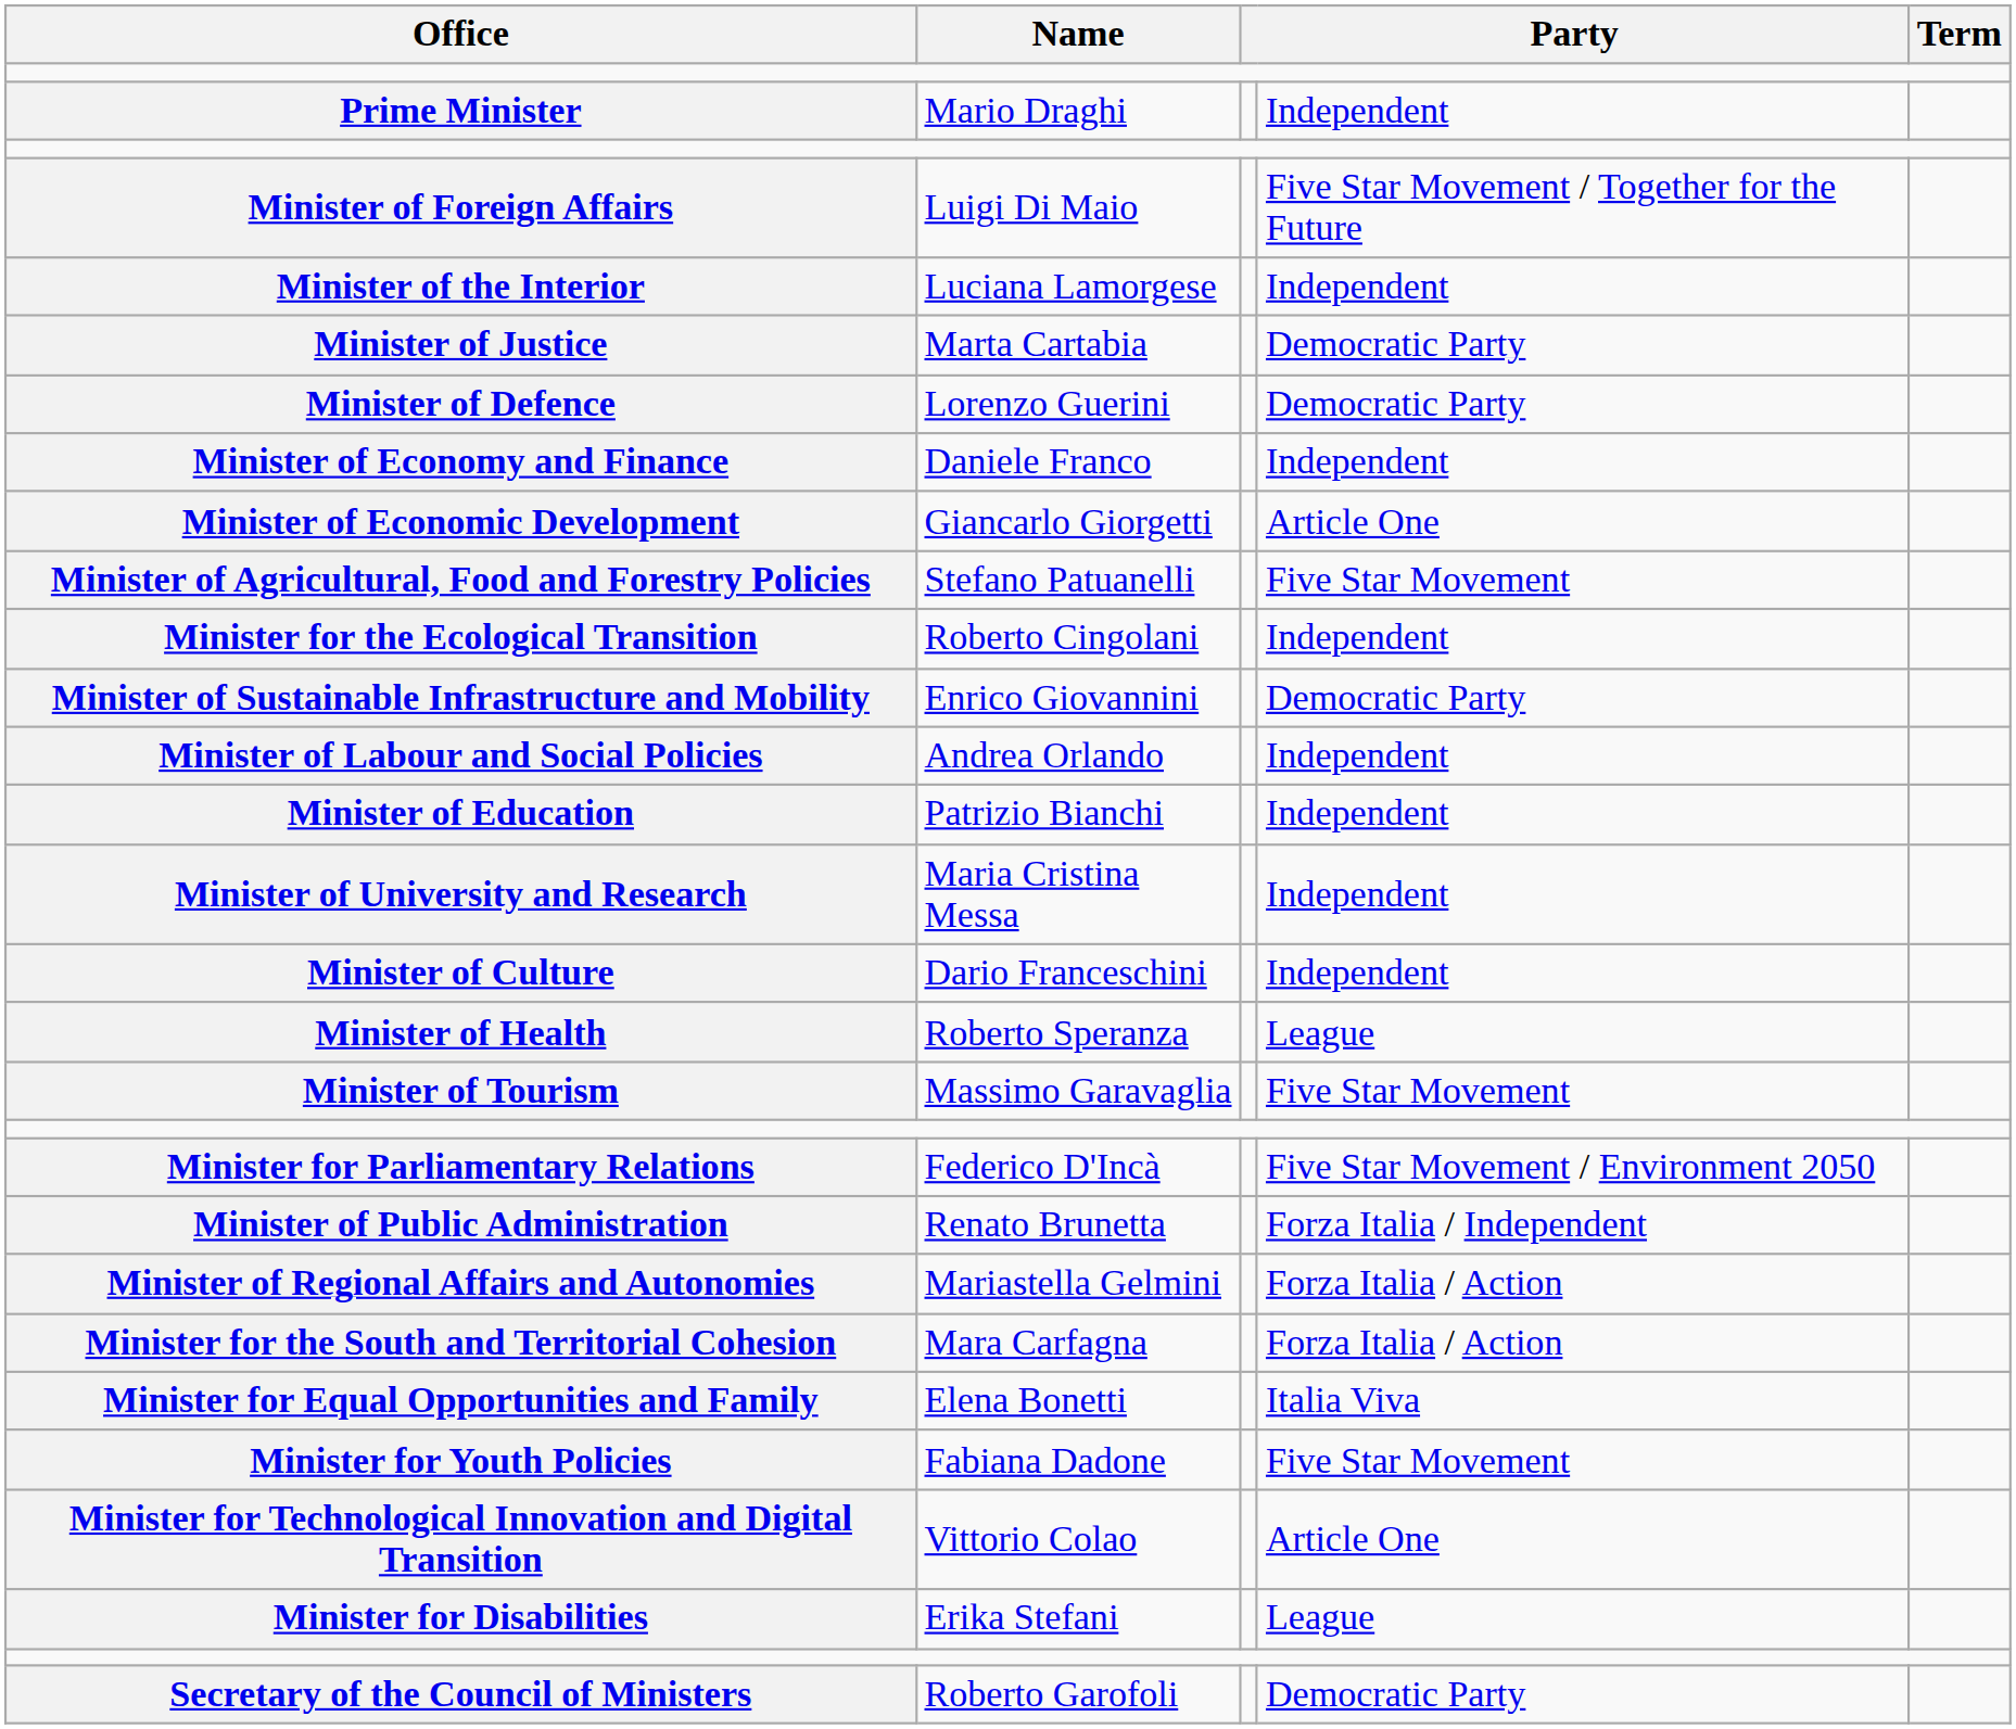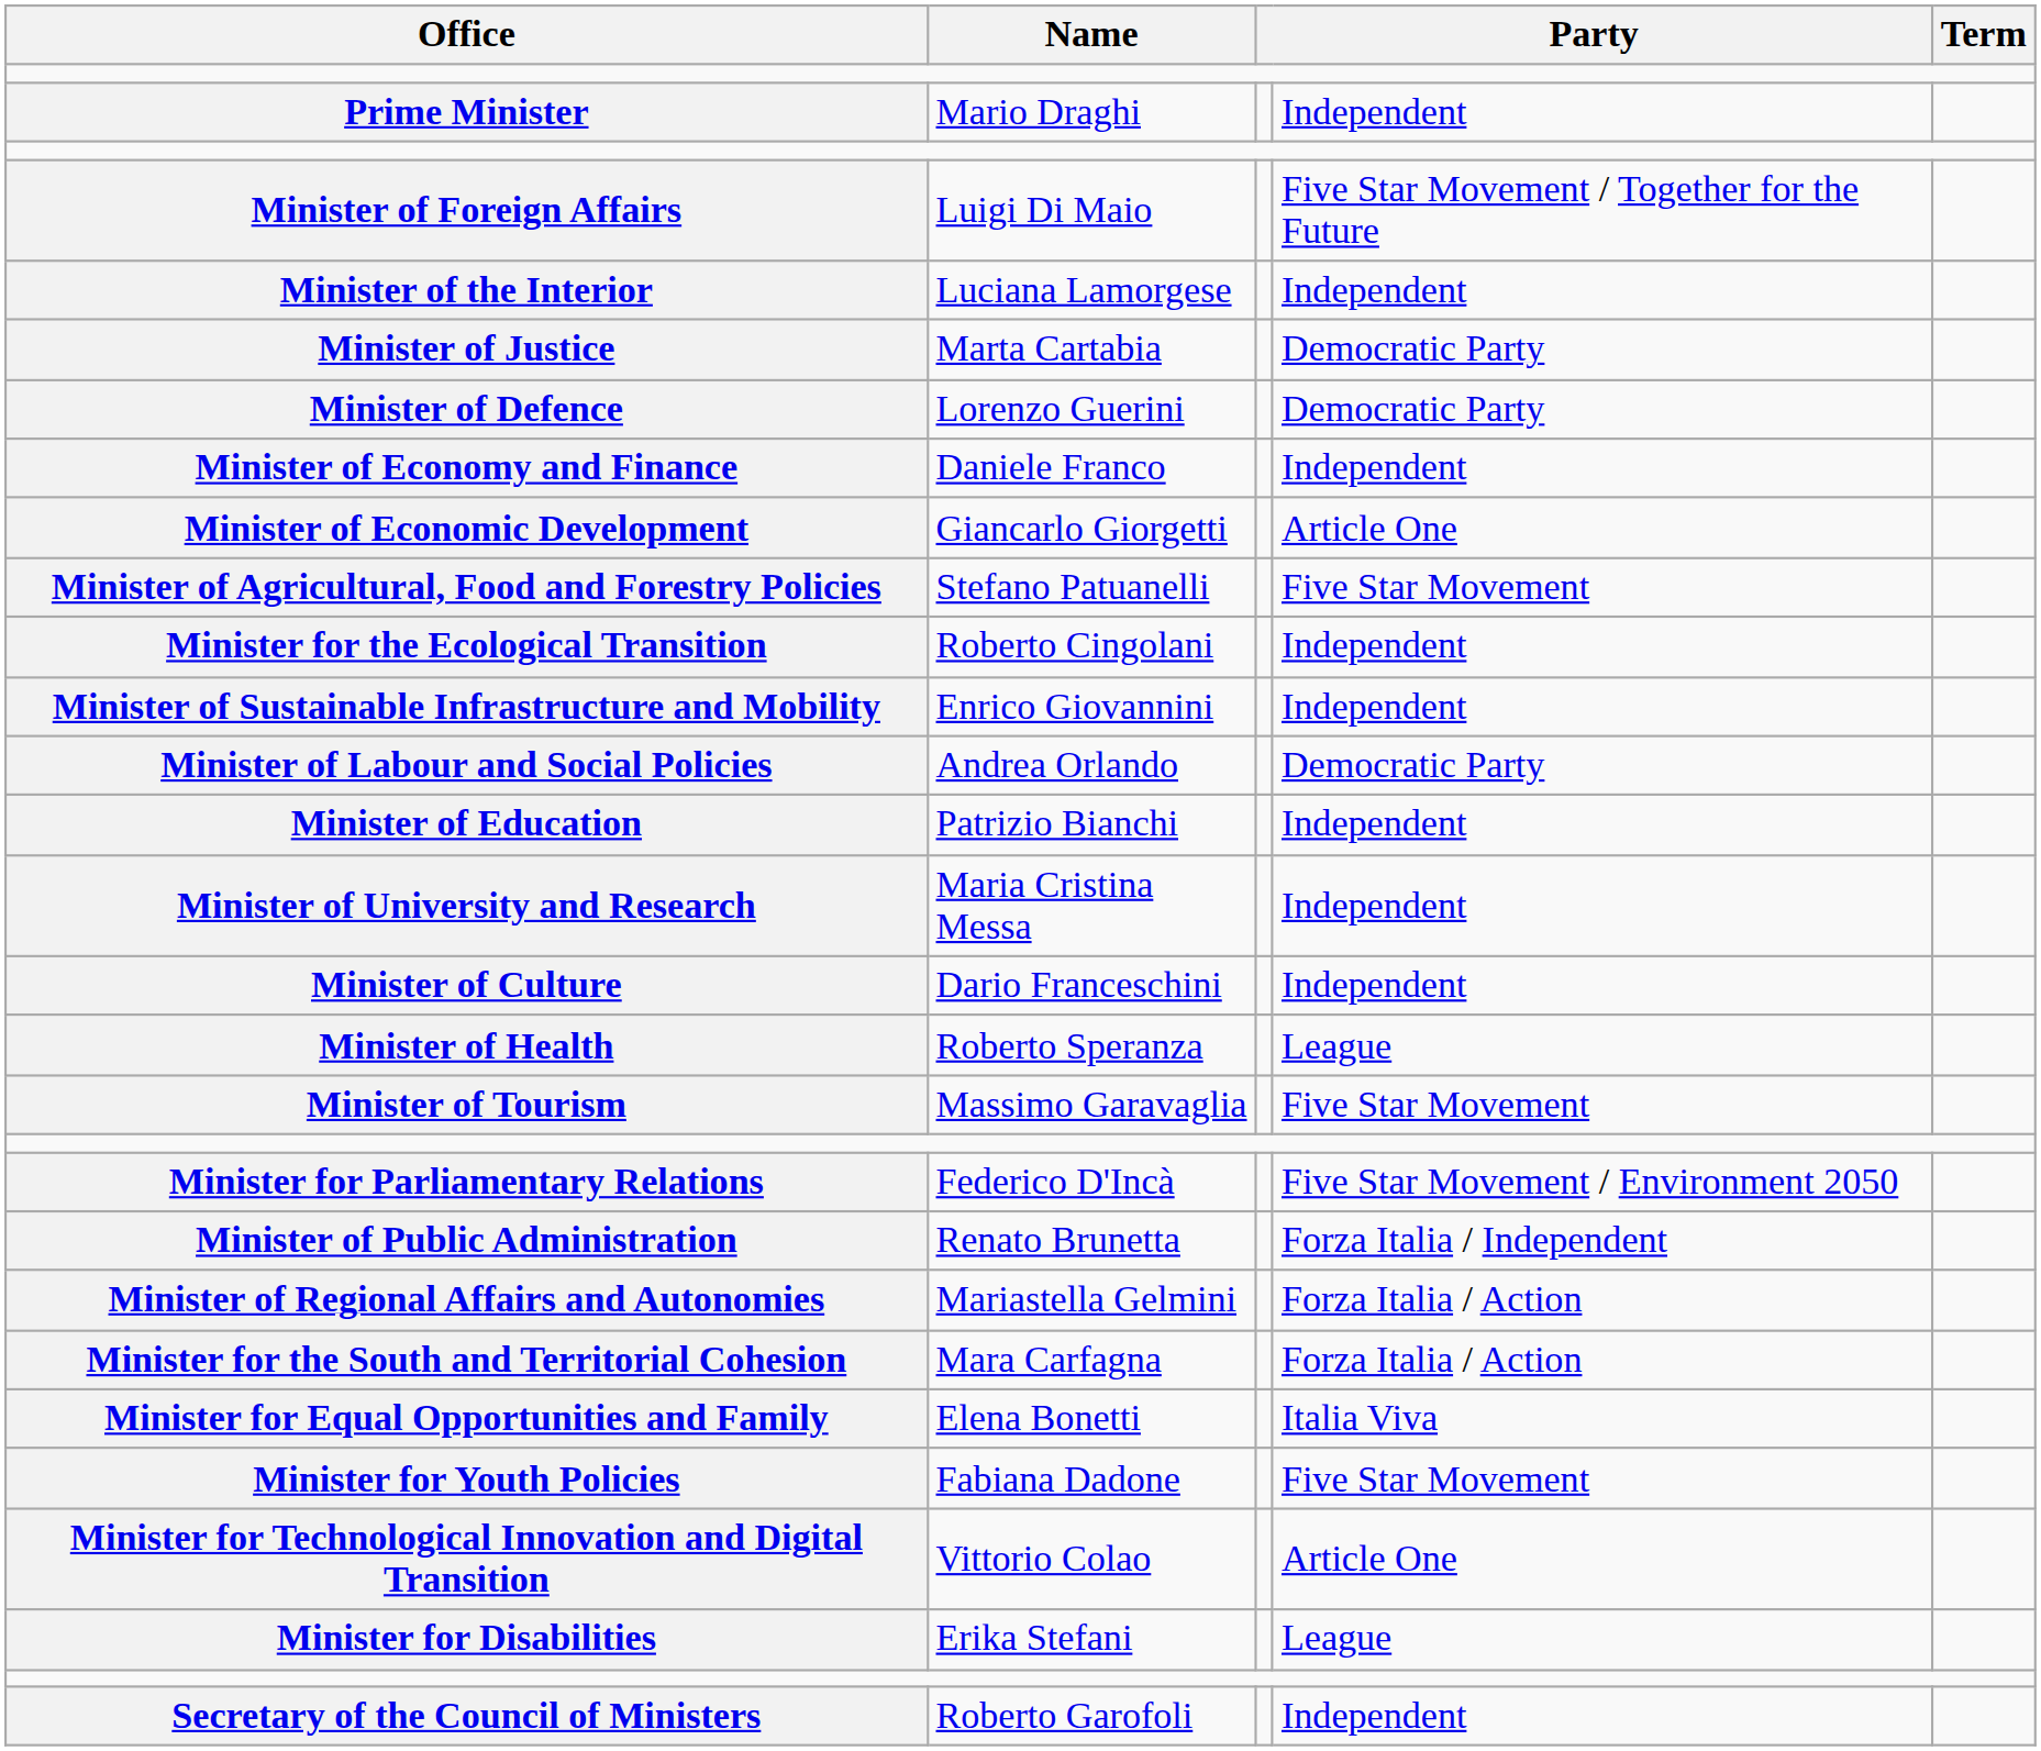Minister of Sustainable Infrastructure and Mobility | column 4: Democratic Party -> Independent
Minister of Labour and Social Policies | column 4: Independent -> Democratic Party
Secretary of the Council of Ministers | column 4: Democratic Party -> Independent
